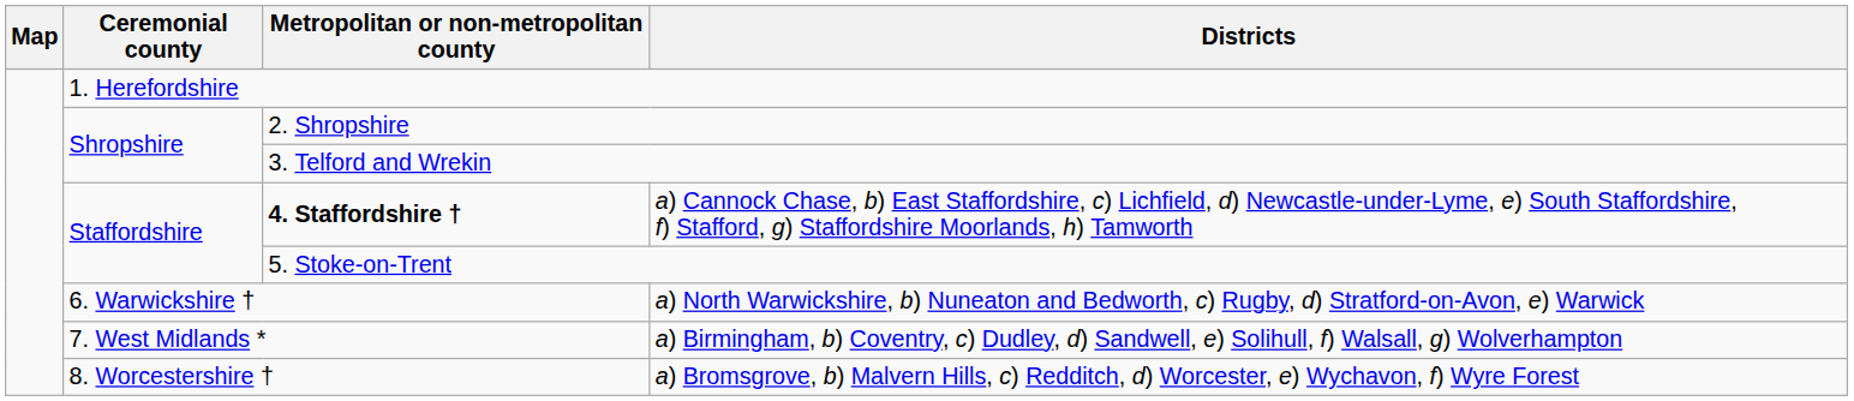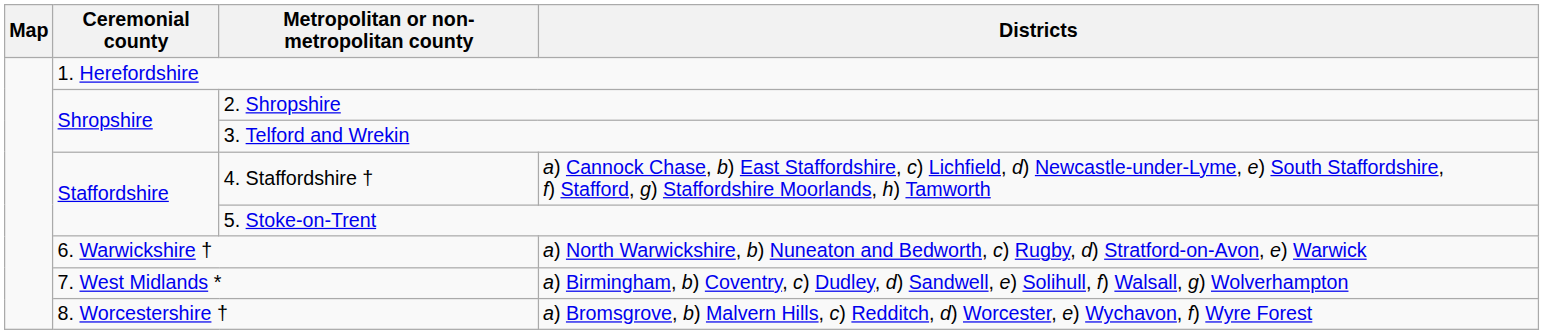4. Staffordshire † | Metropolitan or non-metropolitan county: bold -> normal
